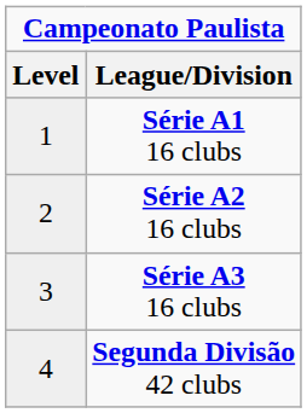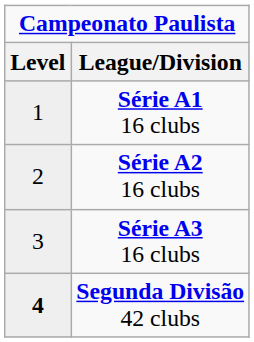Segunda Divisão 42 clubs | Level: normal -> bold
